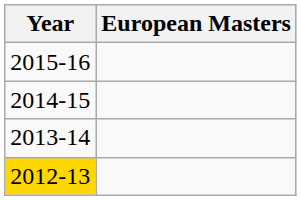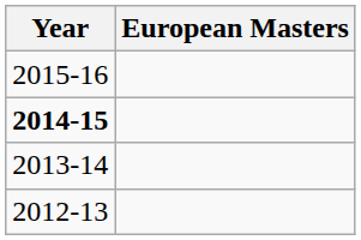2014-15 | Year: normal -> bold
2012-13 | Year: gold background -> no background
